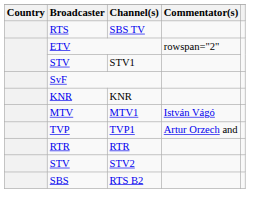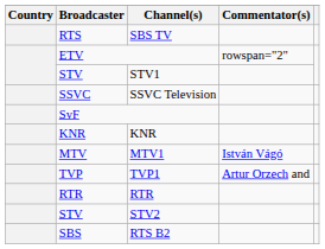+ row: SSVC | SSVC Television
